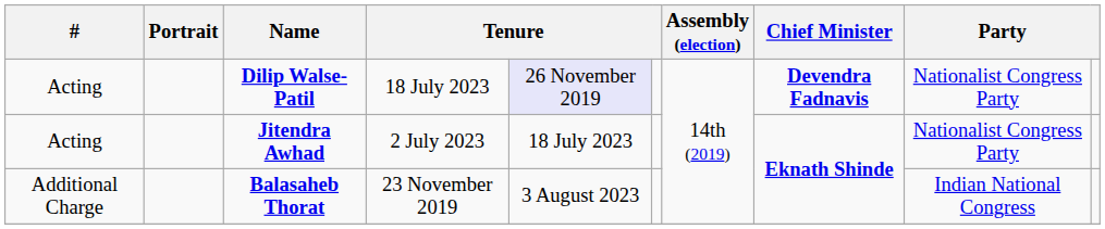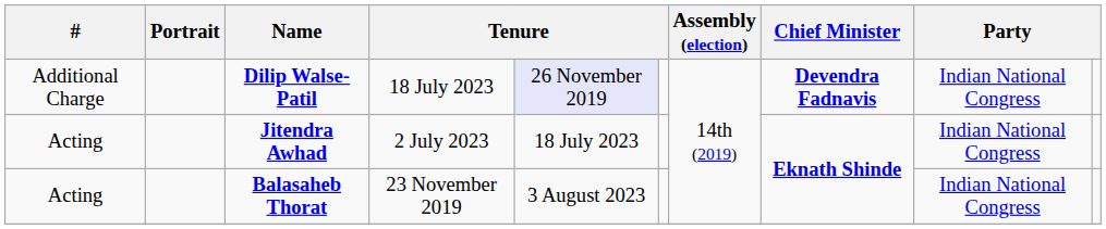Dilip Walse-Patil | #: Acting -> Additional Charge
Dilip Walse-Patil | column 9: Nationalist Congress Party -> Indian National Congress
Jitendra Awhad | column 9: Nationalist Congress Party -> Indian National Congress
Balasaheb Thorat | #: Additional Charge -> Acting
